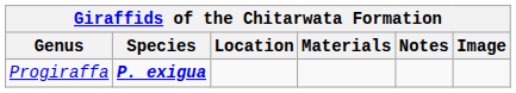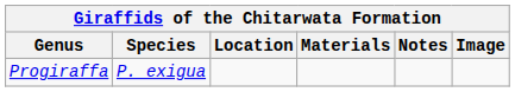Progiraffa | Species: bold -> normal
